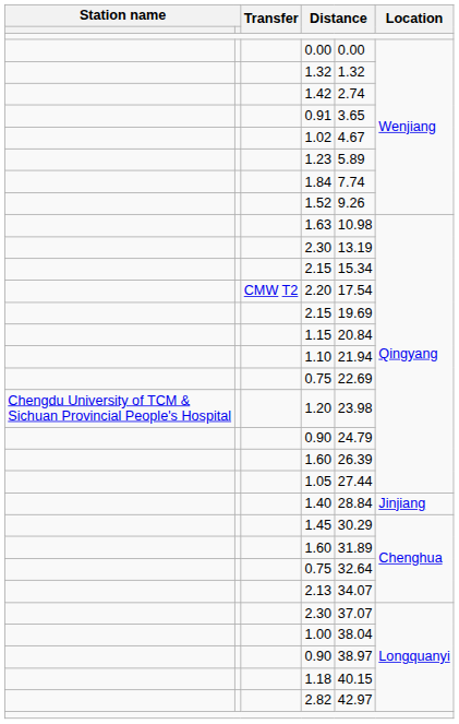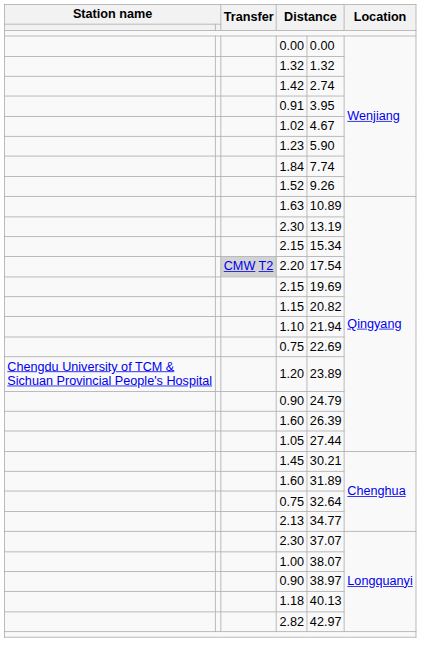0.91 | column 5: 3.65 -> 3.95
1.23 | column 5: 5.89 -> 5.90
1.63 | column 5: 10.98 -> 10.89
2.20 | Transfer: no background -> lightgrey background
1.15 | column 5: 20.84 -> 20.82
1.20 | column 5: 23.98 -> 23.89
- row: 1.40 | 28.84 | Jinjiang
1.45 | column 5: 30.29 -> 30.21
2.13 | column 5: 34.07 -> 34.77
1.00 | column 5: 38.04 -> 38.07
1.18 | column 5: 40.15 -> 40.13
